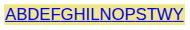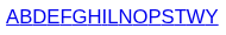row 1 | column 1: khaki background -> no background
